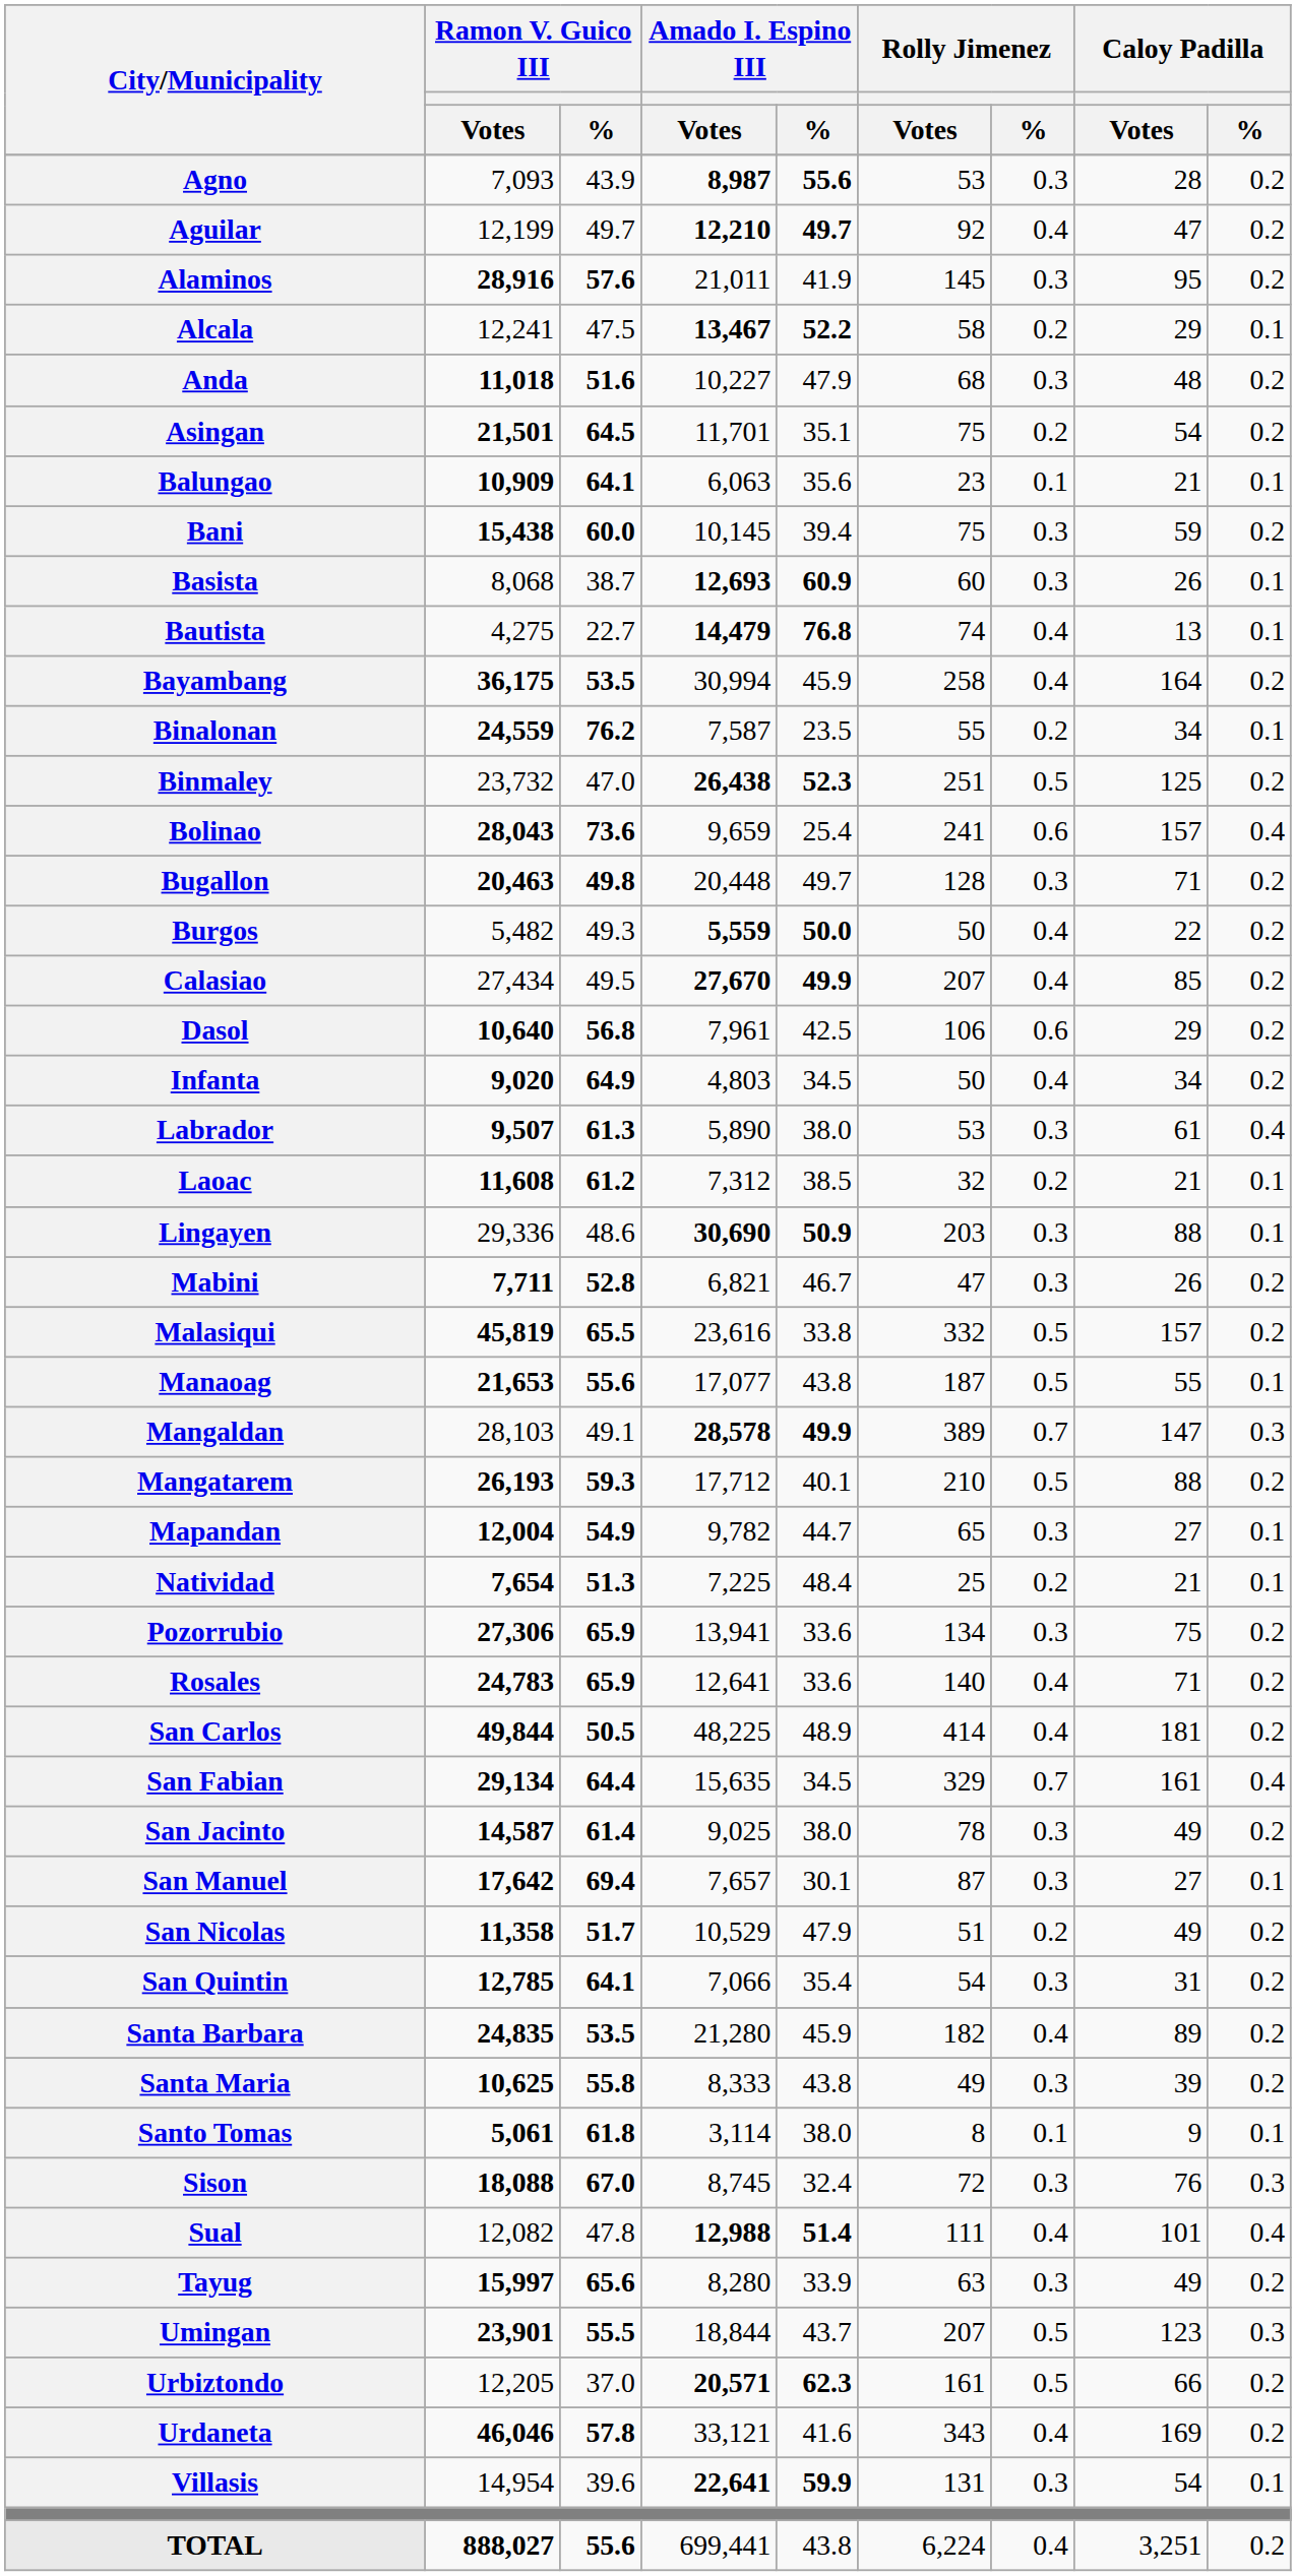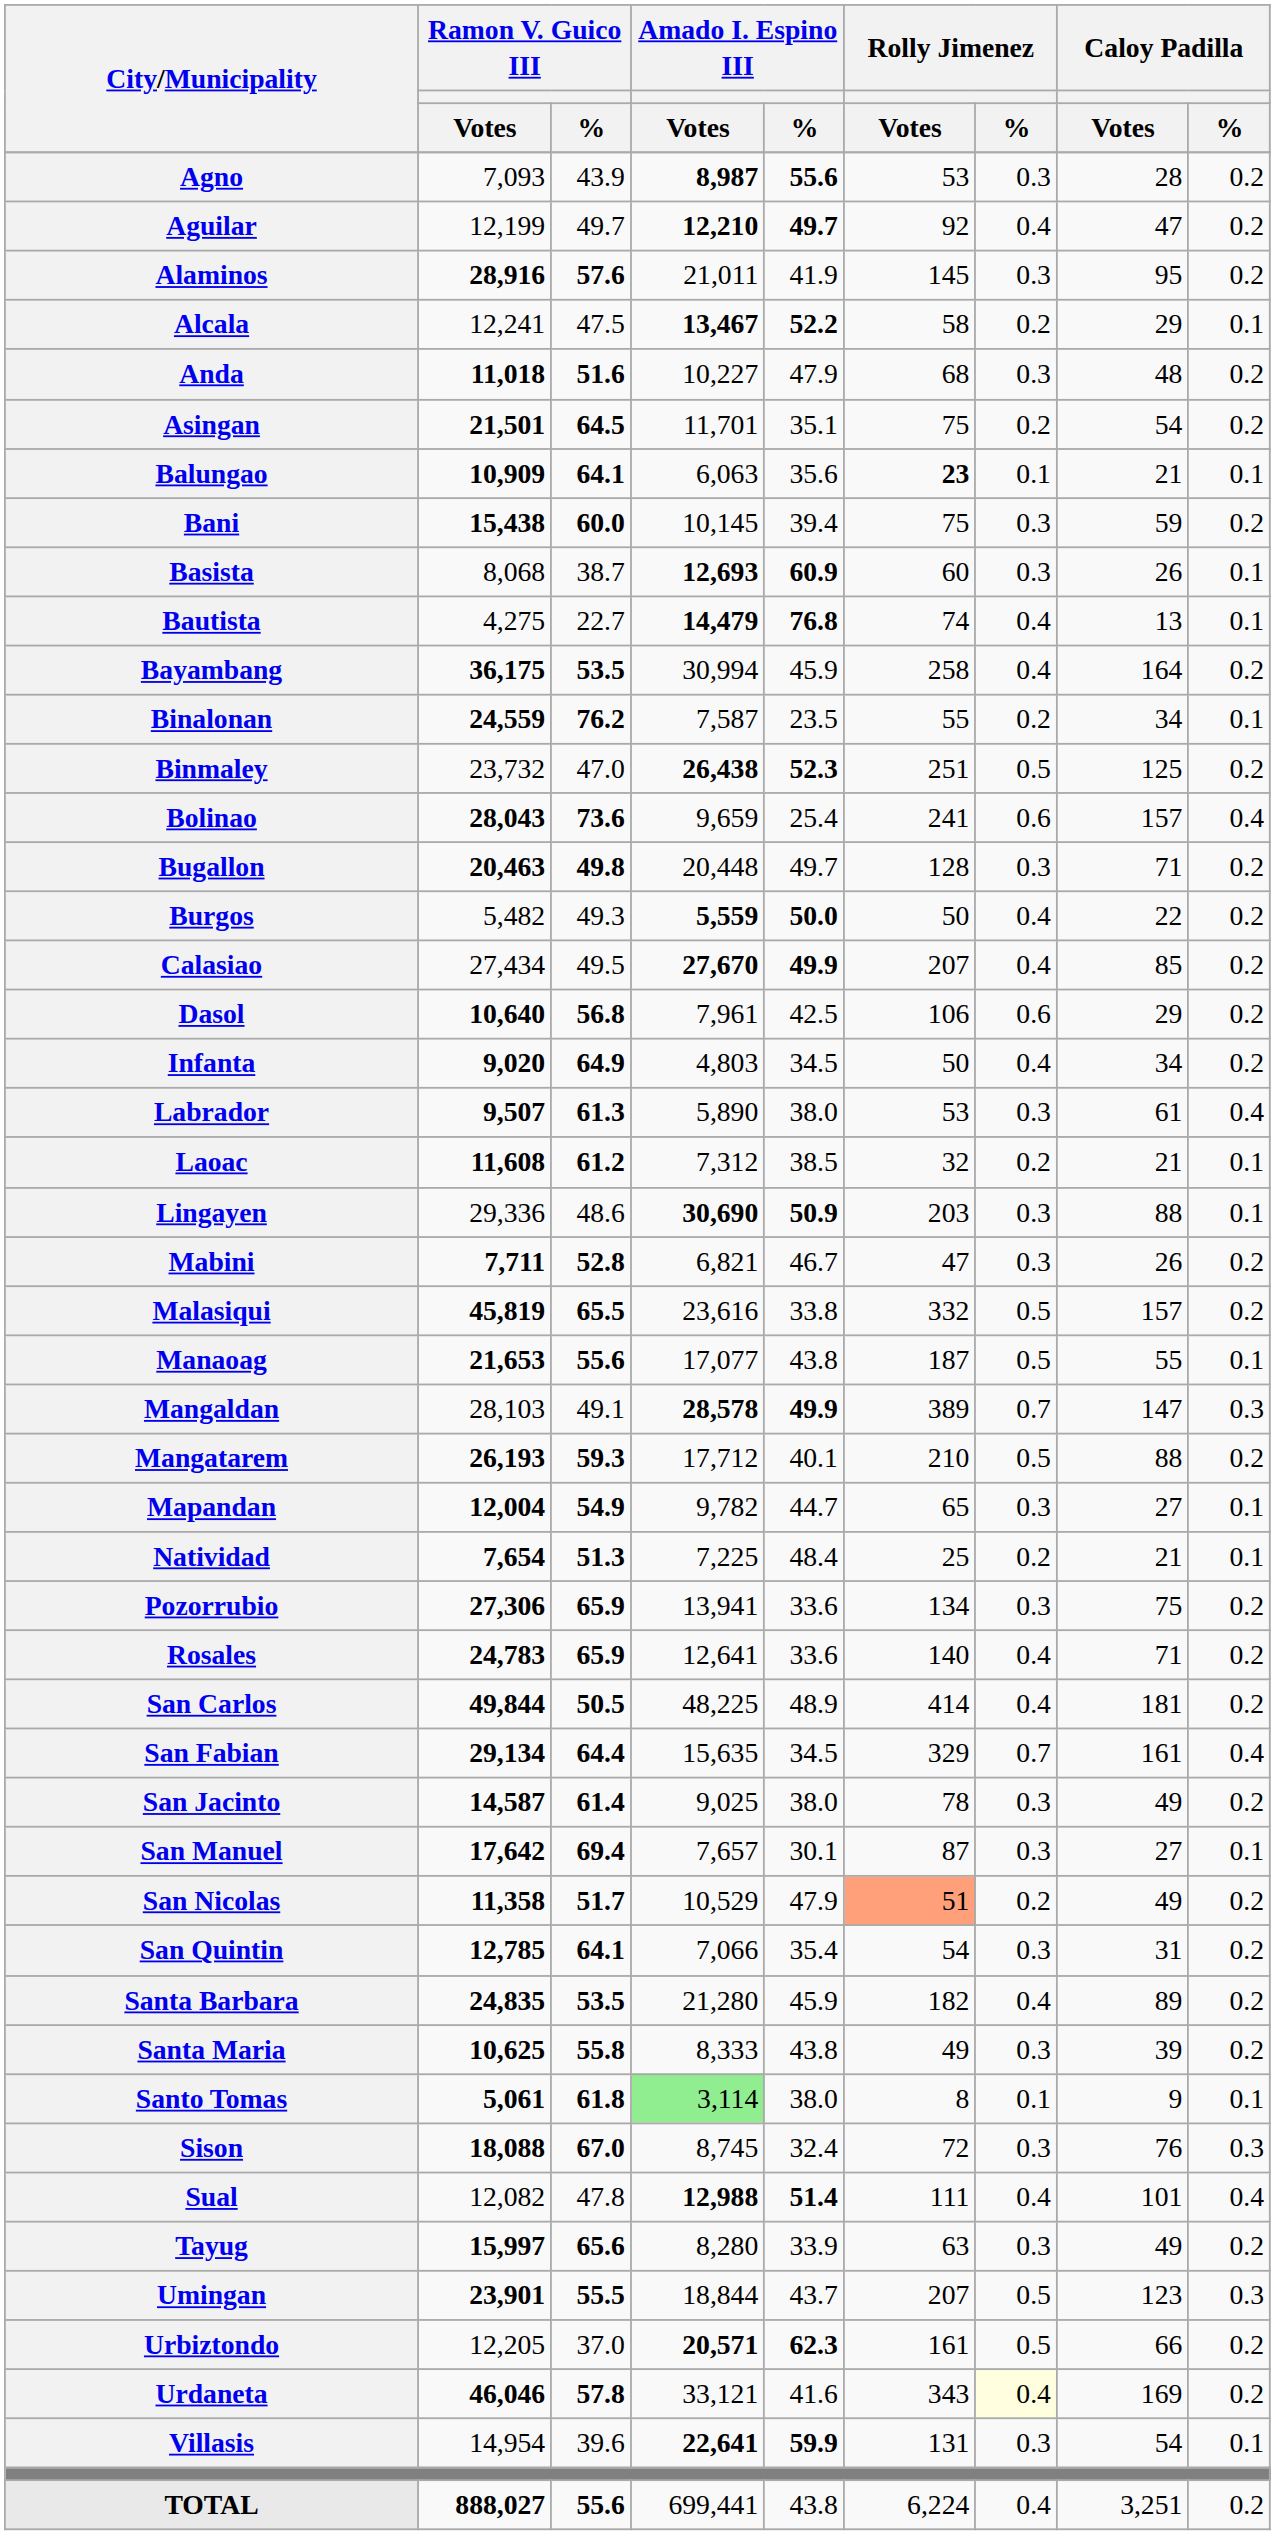Balungao | Rolly Jimenez / Votes: normal -> bold
San Nicolas | Rolly Jimenez / Votes: no background -> lightsalmon background
Santo Tomas | Amado I. Espino III / Votes: no background -> lightgreen background
Urdaneta | Rolly Jimenez / %: no background -> lightyellow background
